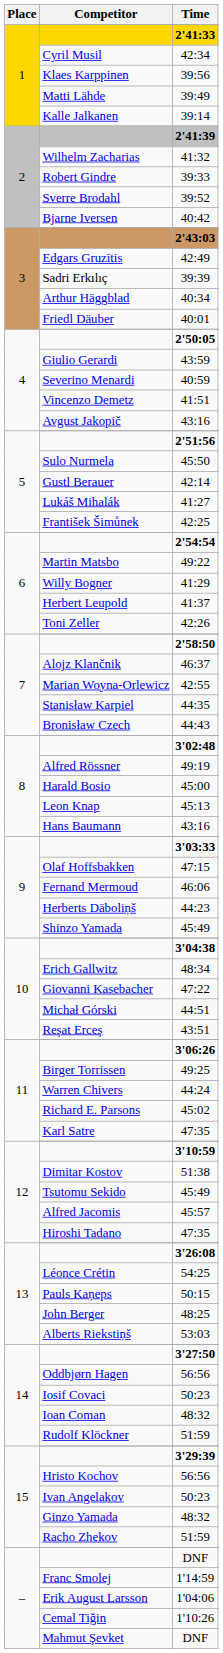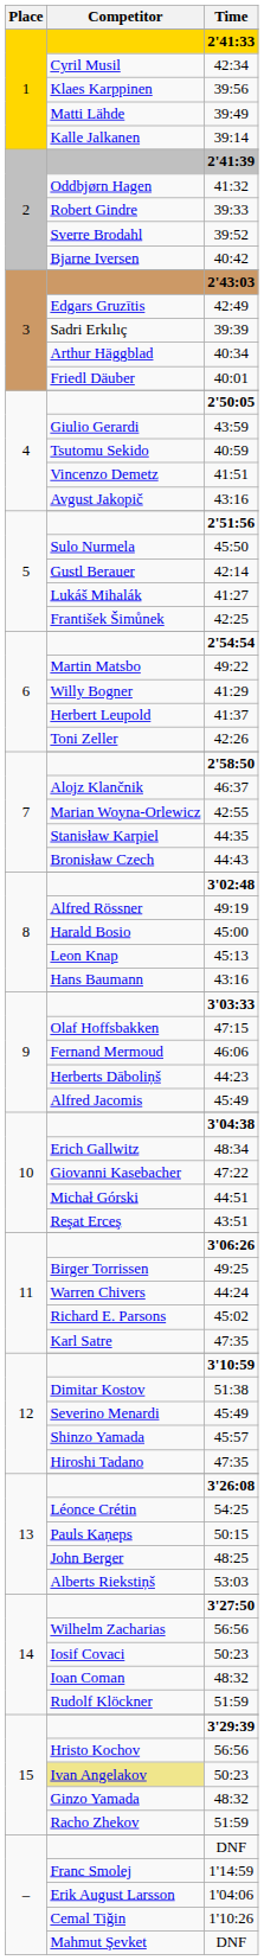41:32 | Competitor: Wilhelm Zacharias -> Oddbjørn Hagen
40:59 | Competitor: Severino Menardi -> Tsutomu Sekido
9 / 45:49 | Competitor: Shinzo Yamada -> Alfred Jacomis
12 / 45:49 | Competitor: Tsutomu Sekido -> Severino Menardi
45:57 | Competitor: Alfred Jacomis -> Shinzo Yamada
14 / 56:56 | Competitor: Oddbjørn Hagen -> Wilhelm Zacharias
15 / 50:23 | Competitor: no background -> khaki background
